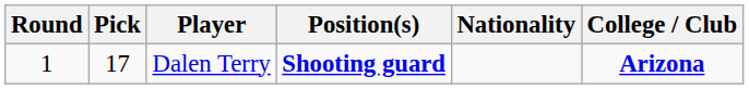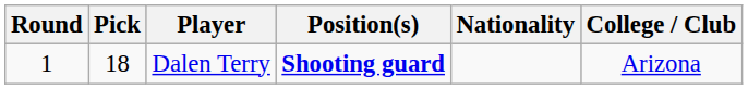Dalen Terry | Pick: 17 -> 18
Dalen Terry | College / Club: bold -> normal
